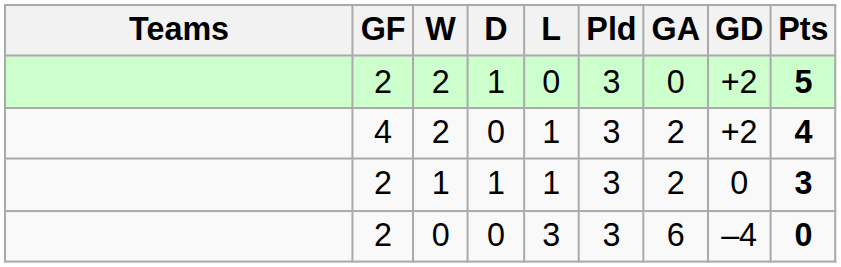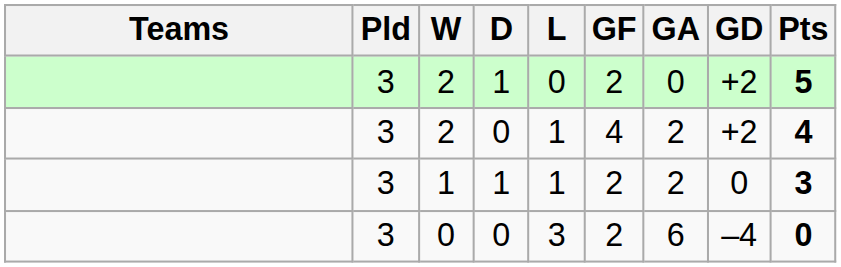columns swapped: Pld <-> GF
